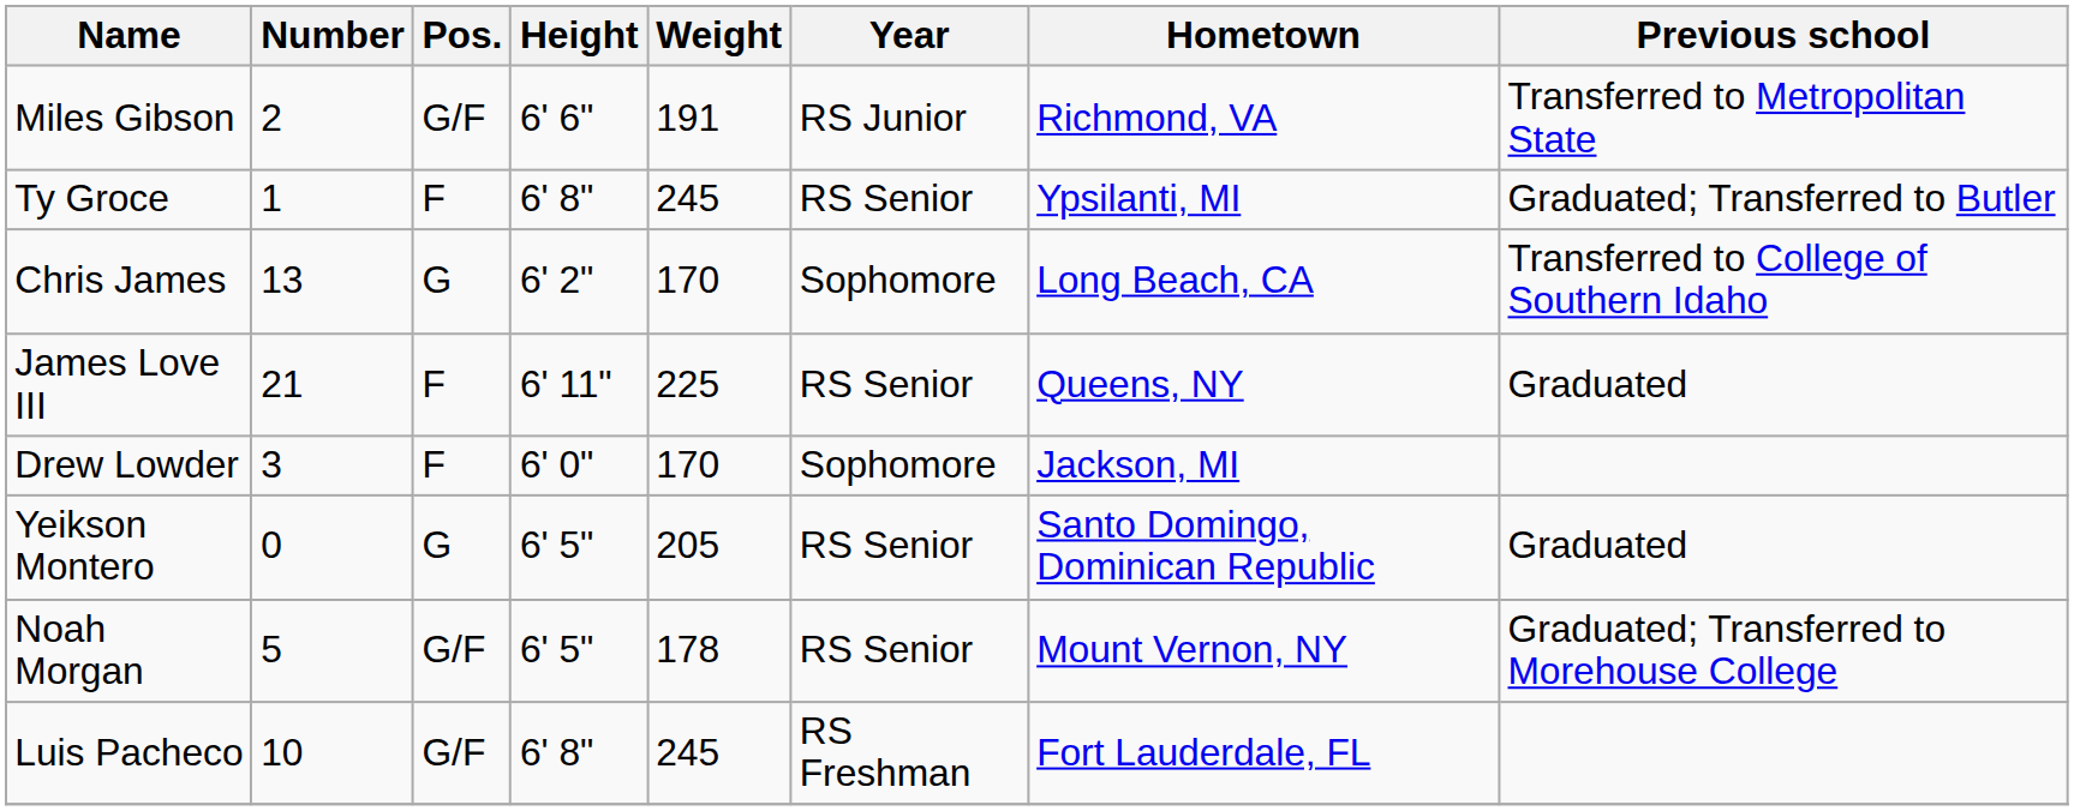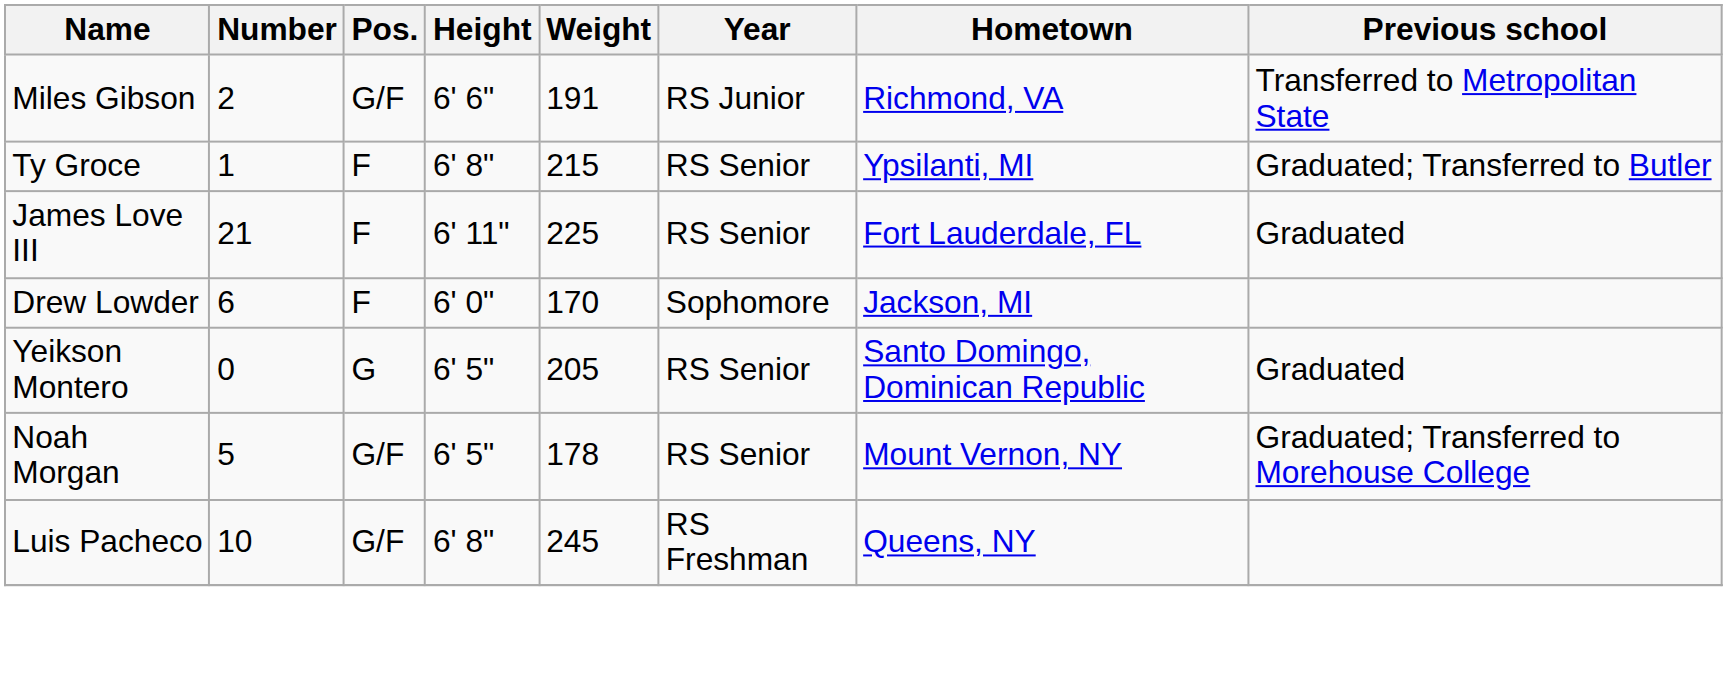Ty Groce | Weight: 245 -> 215
- row: Chris James | 13 | G | 6' 2" | 170 | Sophomore | Long Beach, CA | Transferred to College of Southern Idaho
James Love III | Hometown: Queens, NY -> Fort Lauderdale, FL
Drew Lowder | Number: 3 -> 6
Luis Pacheco | Hometown: Fort Lauderdale, FL -> Queens, NY
